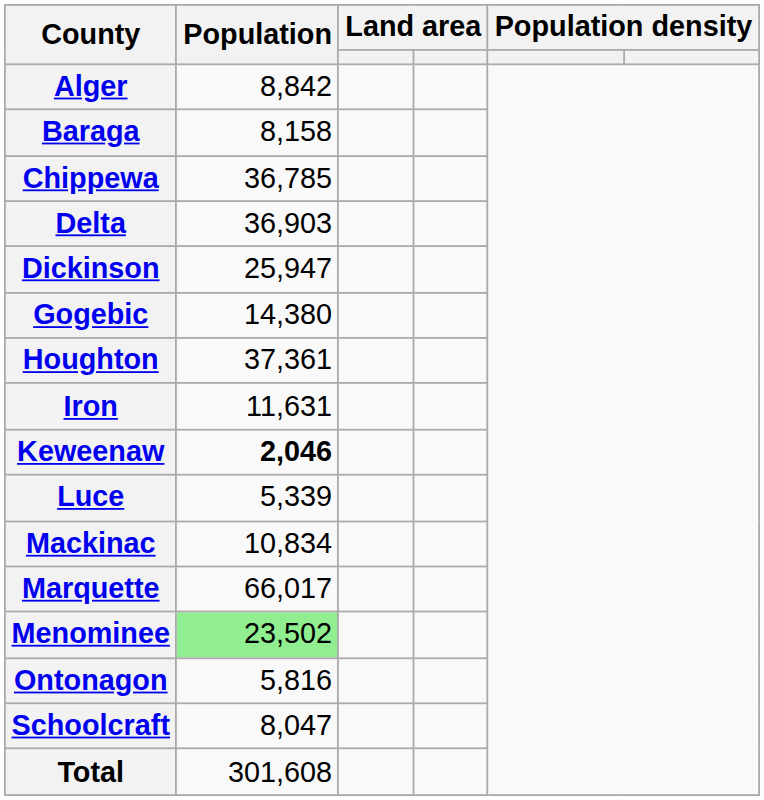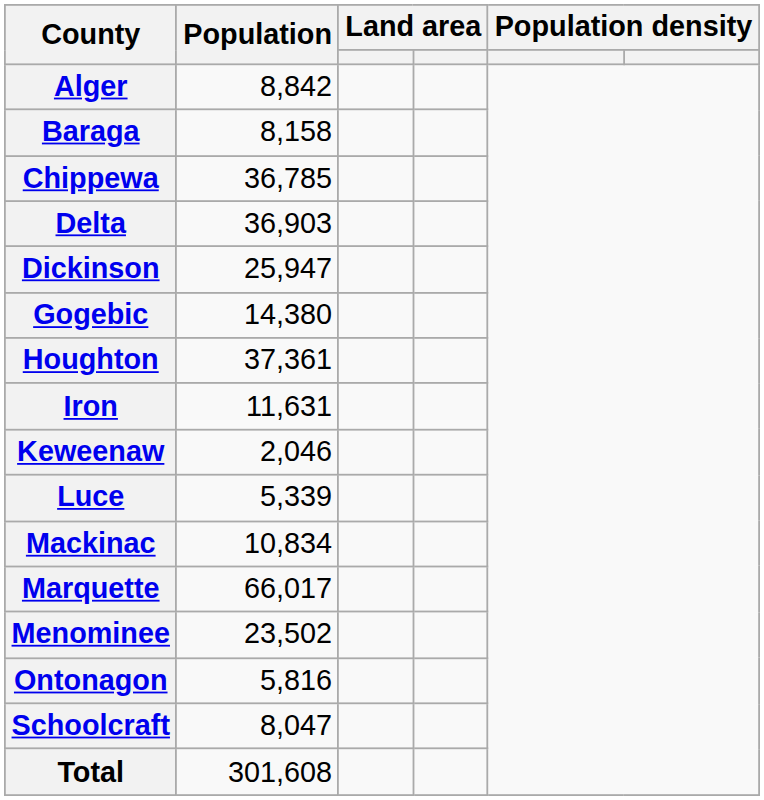Keweenaw | Population: bold -> normal
Menominee | Population: lightgreen background -> no background
